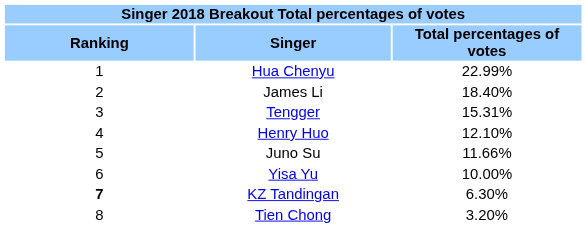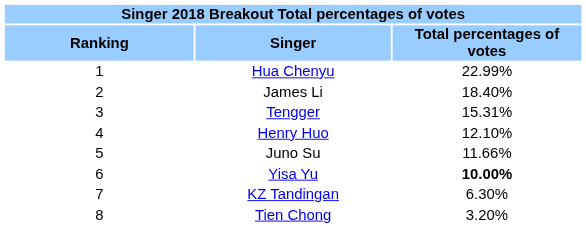Yisa Yu | column 3: normal -> bold
KZ Tandingan | column 1: bold -> normal
